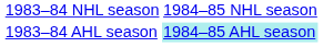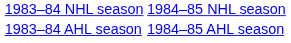1983–84 AHL season | column 2: paleturquoise background -> no background
